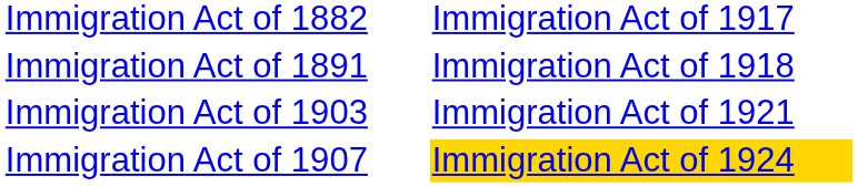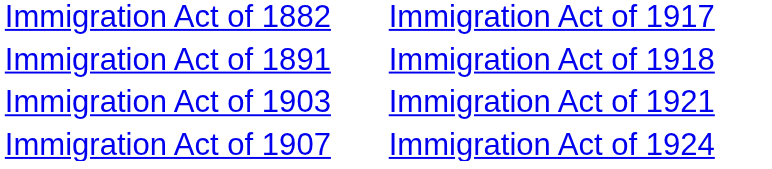Immigration Act of 1907 | column 2: gold background -> no background
